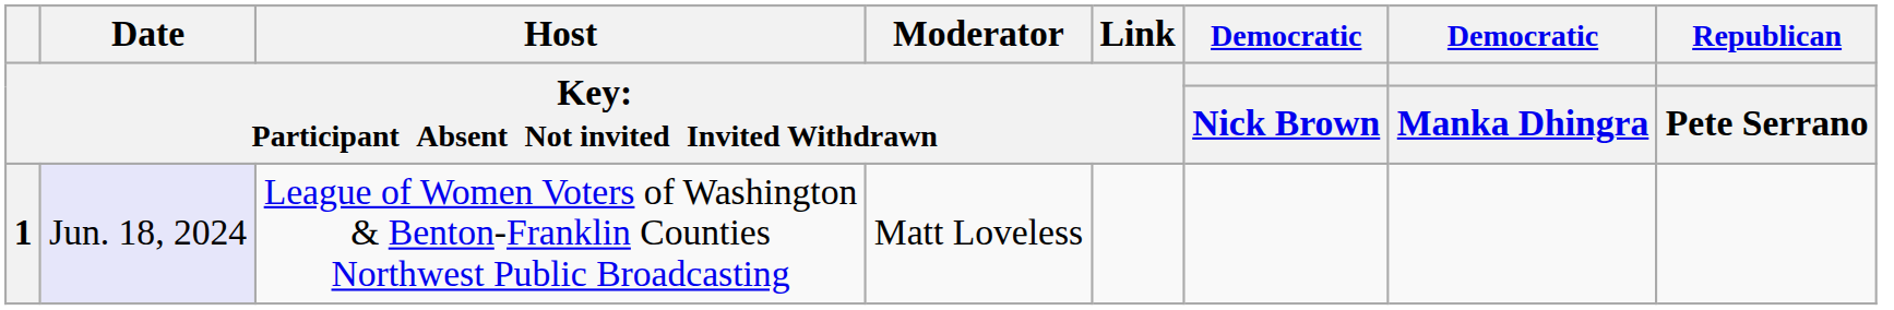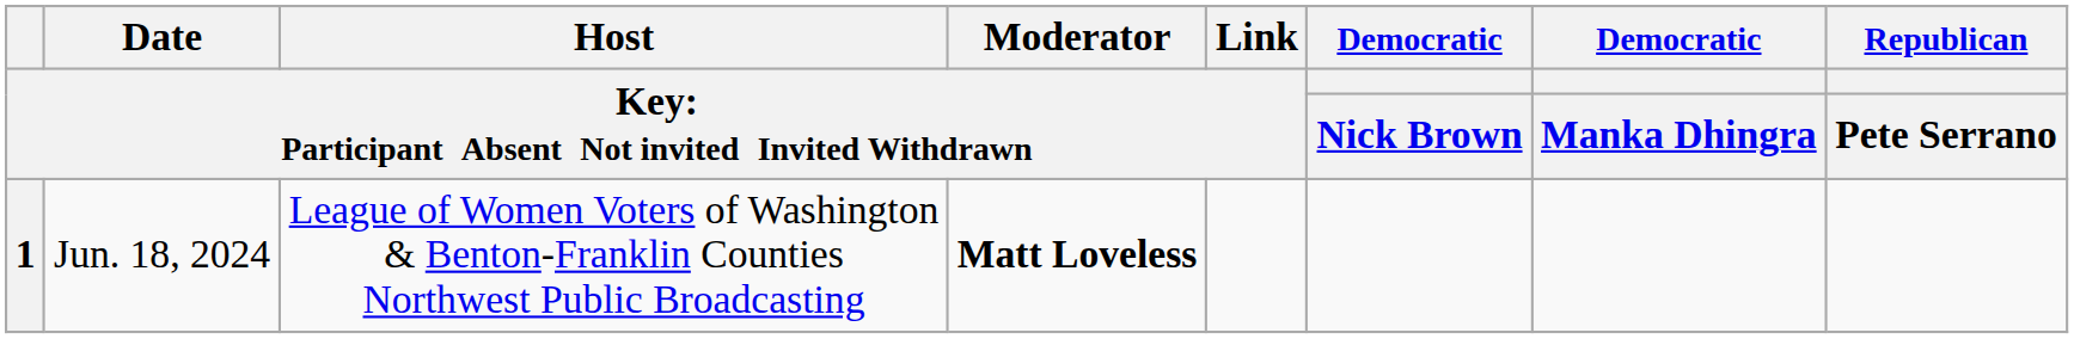1 | column 2: lavender background -> no background
1 | column 4: normal -> bold
